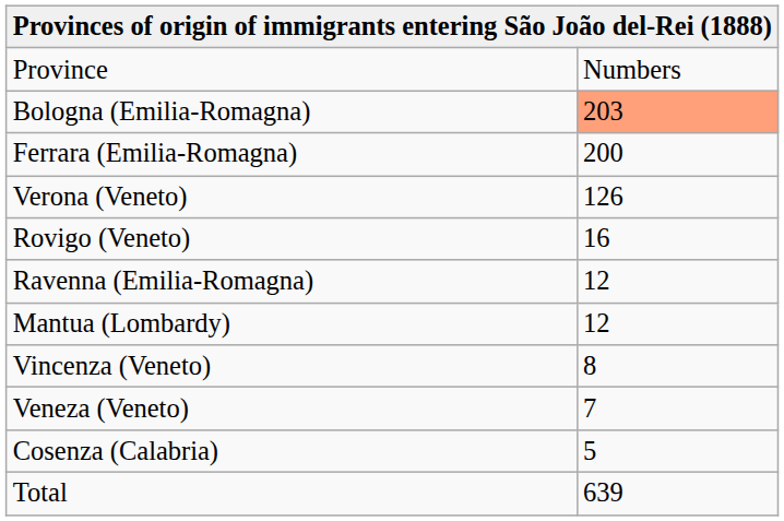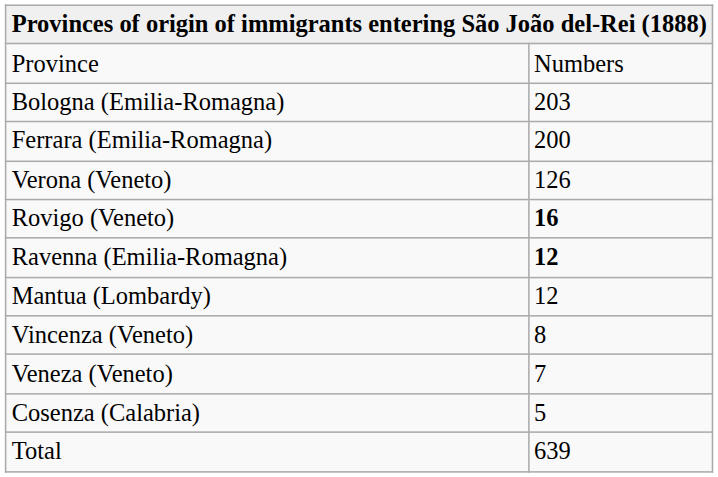Bologna (Emilia-Romagna) | column 2: lightsalmon background -> no background
Rovigo (Veneto) | column 2: normal -> bold
Ravenna (Emilia-Romagna) | column 2: normal -> bold
